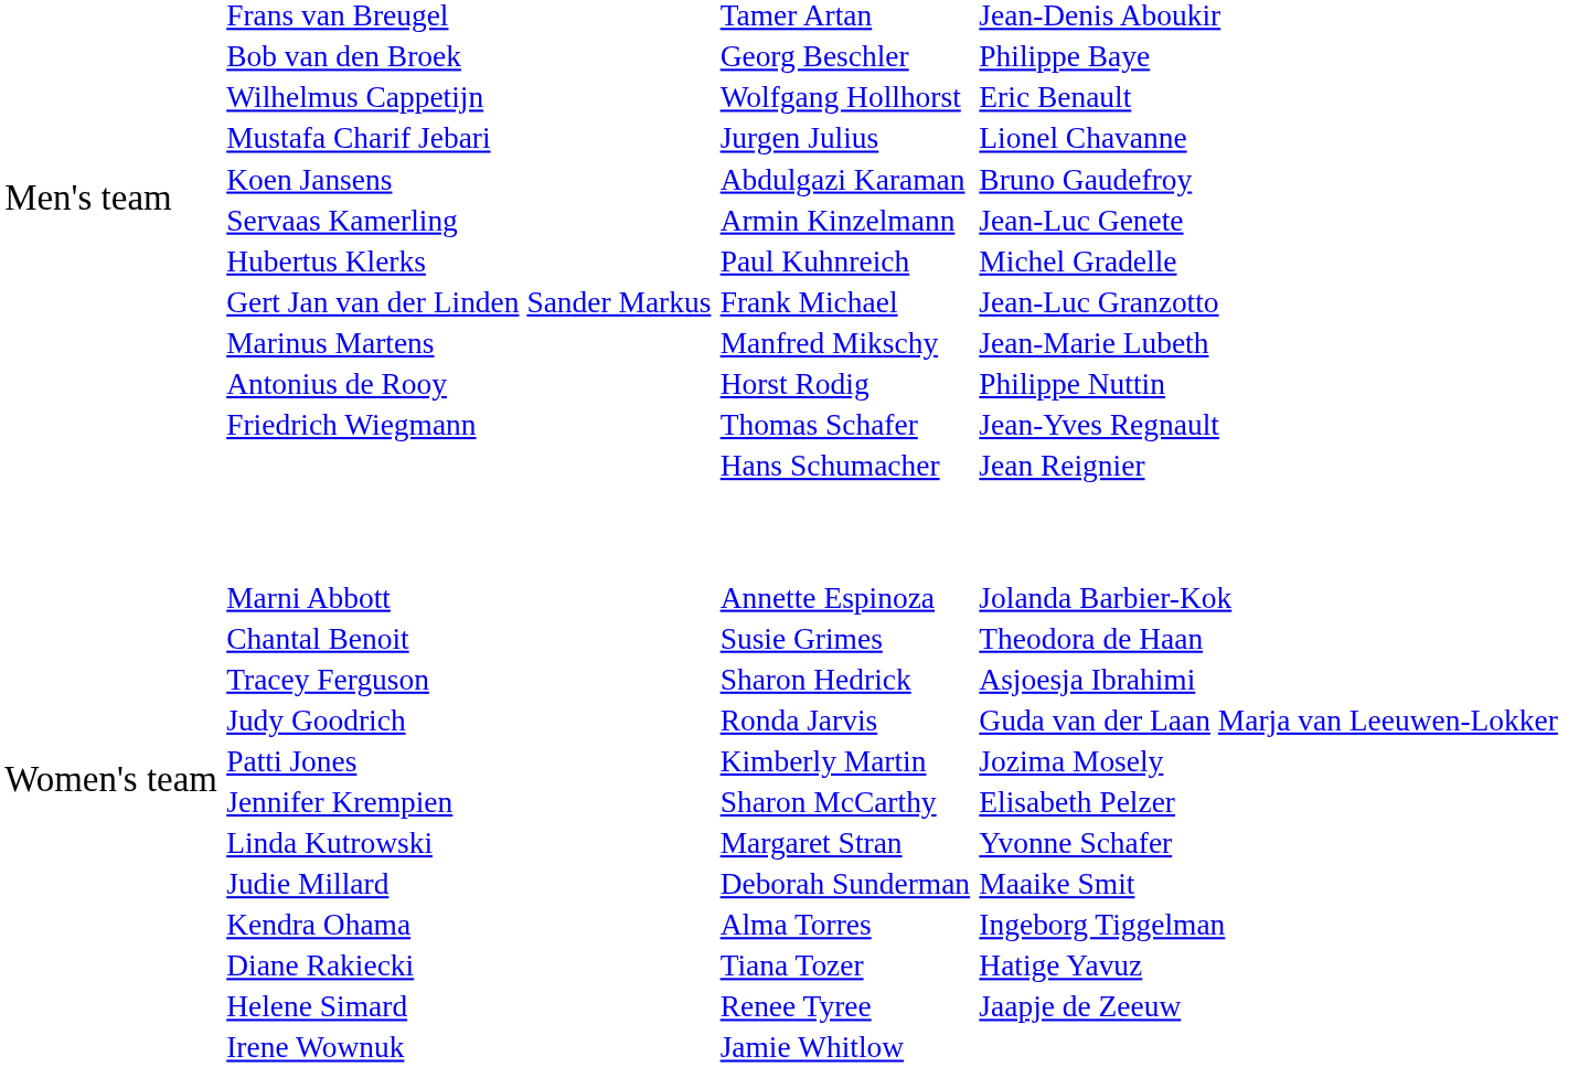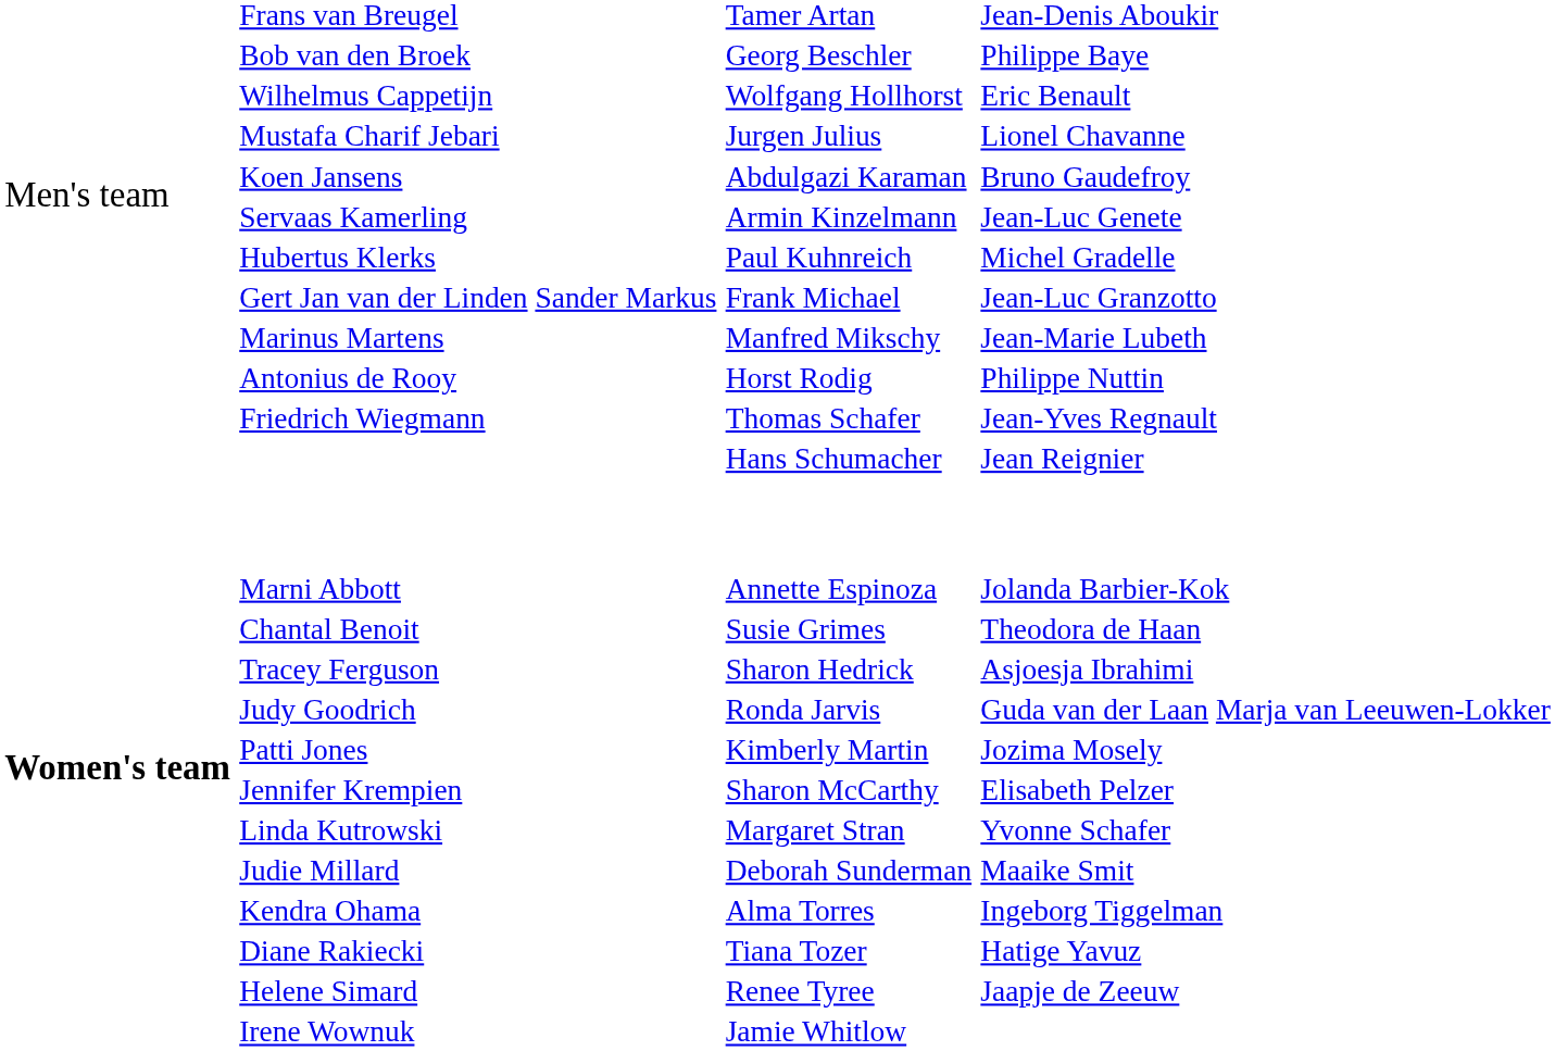Women's team | column 1: normal -> bold
